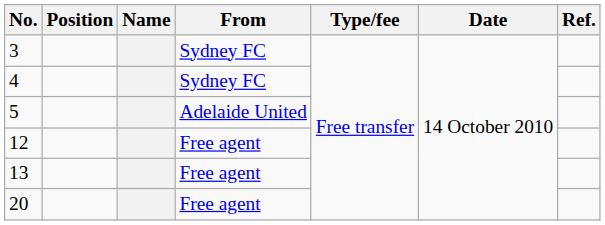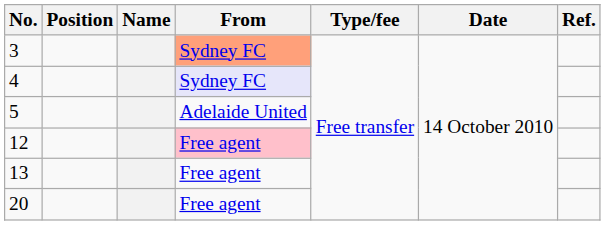3 | From: no background -> lightsalmon background
4 | From: no background -> lavender background
12 | From: no background -> pink background
